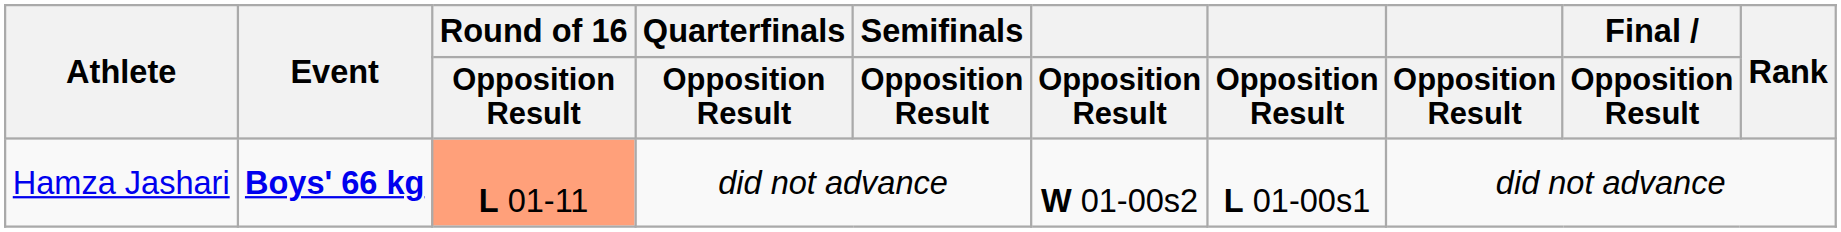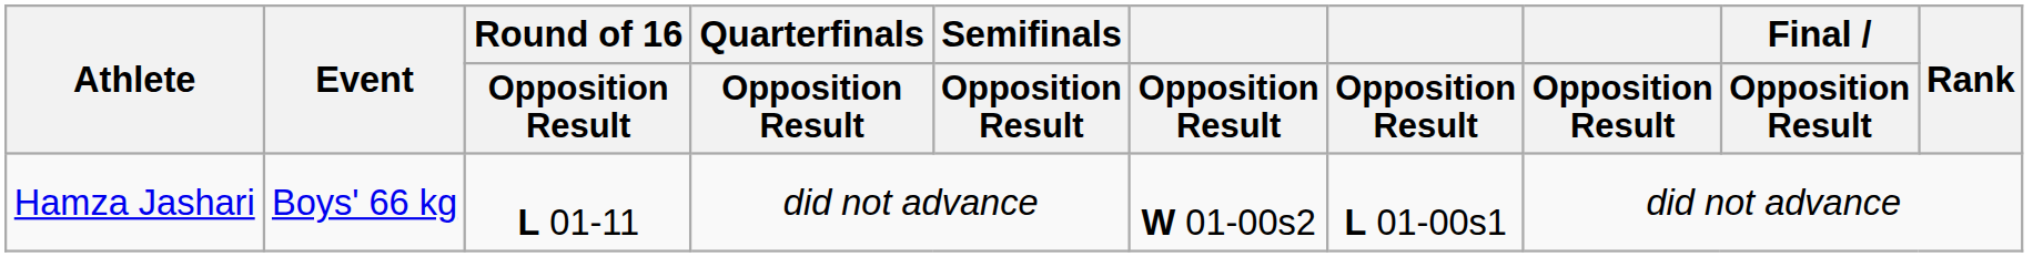Hamza Jashari | Event: bold -> normal
Hamza Jashari | Round of 16 / Opposition Result: lightsalmon background -> no background
